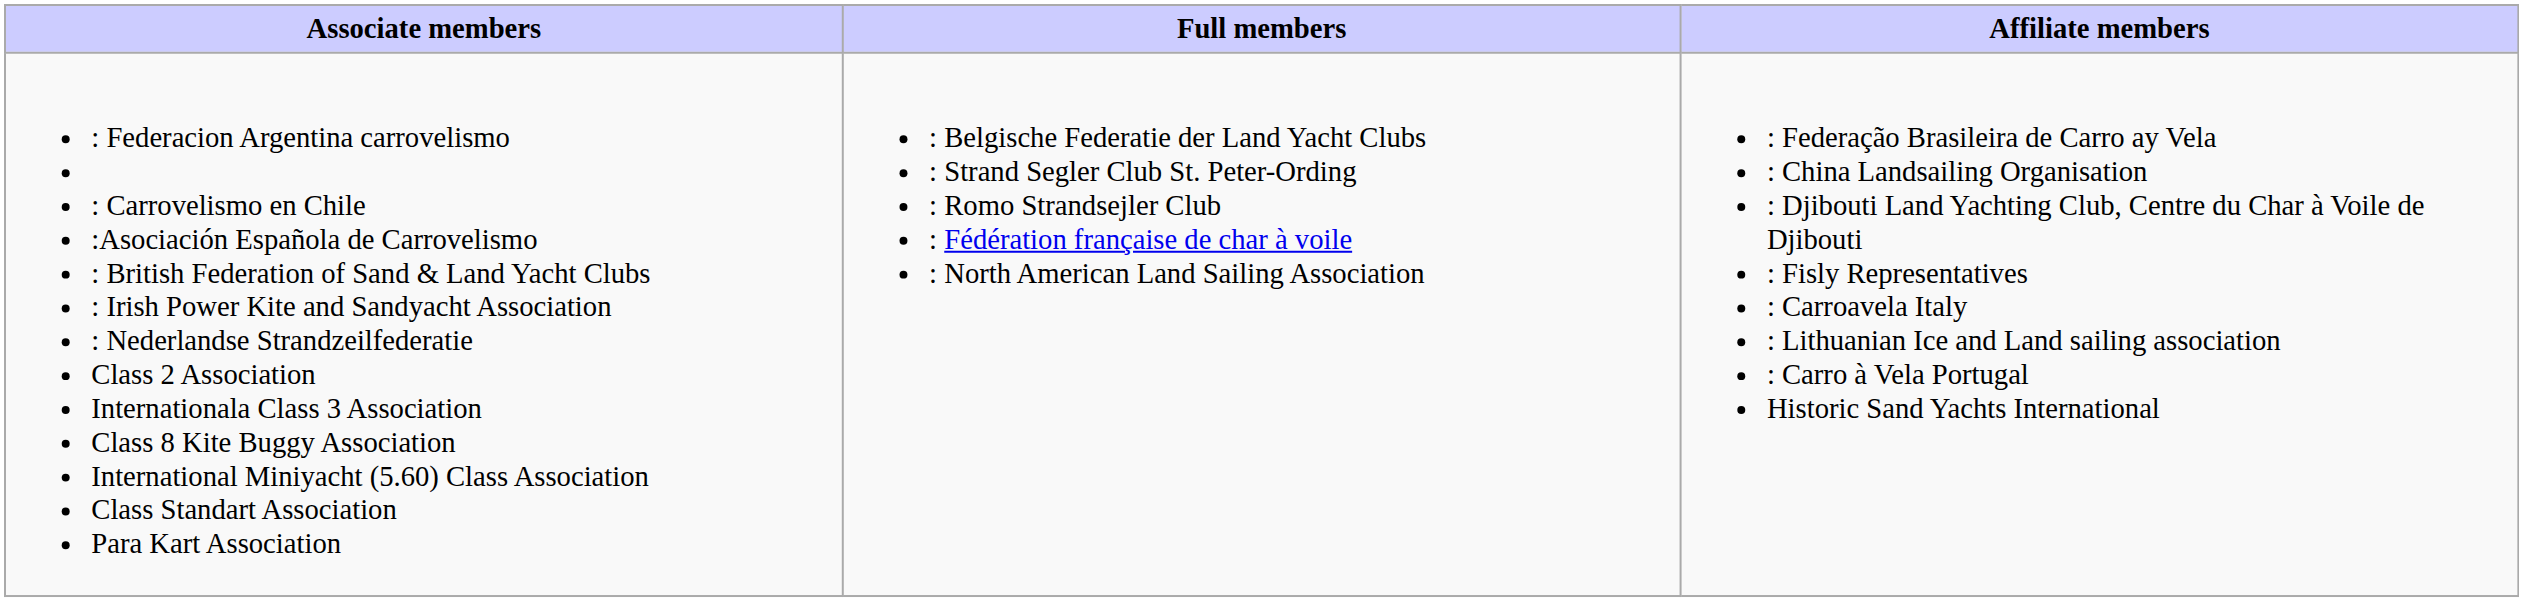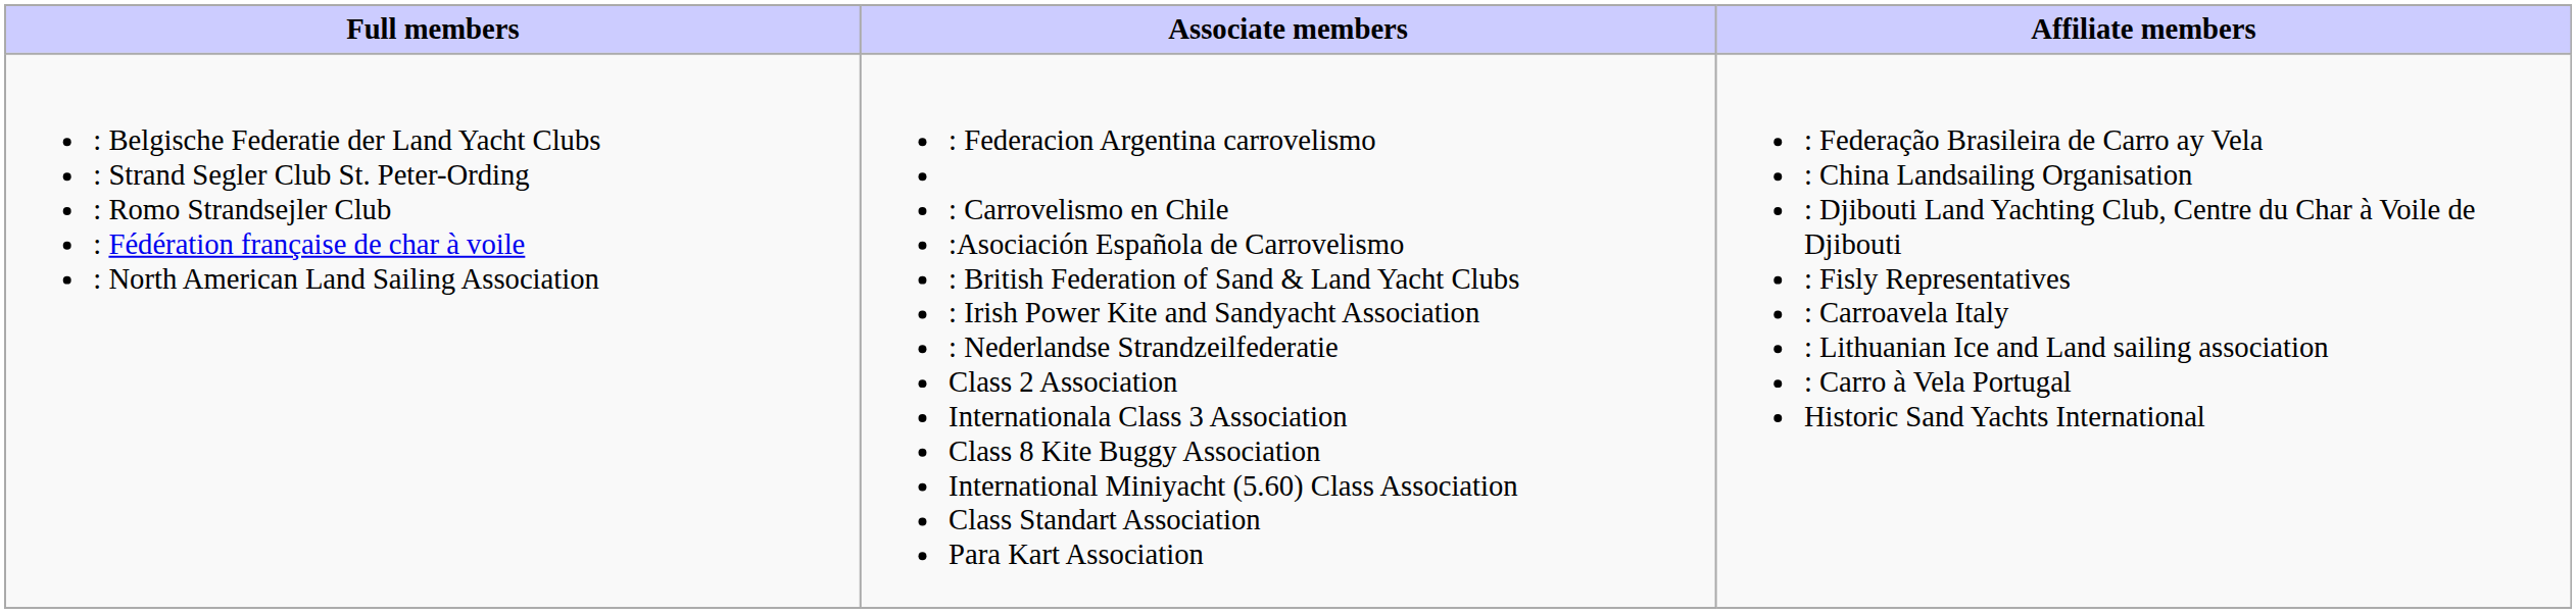columns swapped: Full members <-> Associate members
